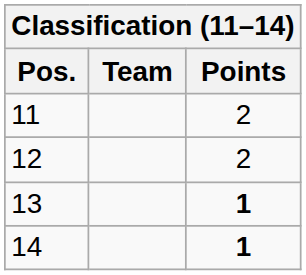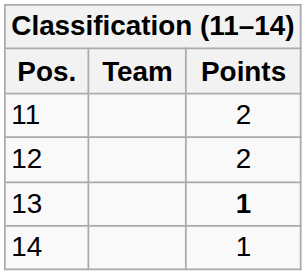14 | Points: bold -> normal
